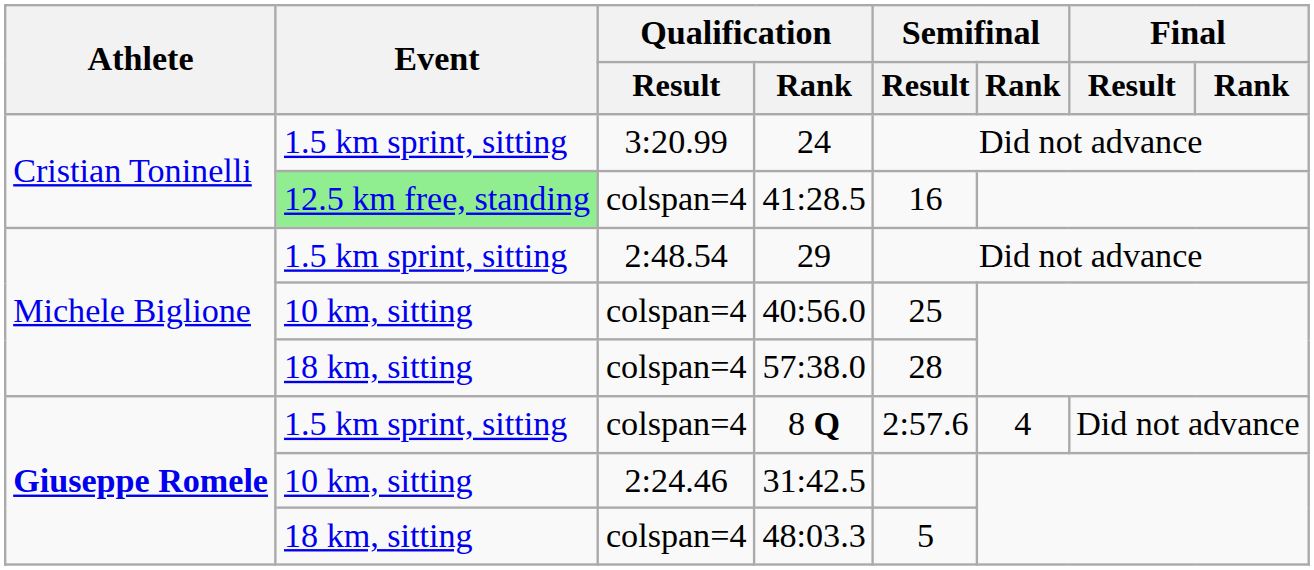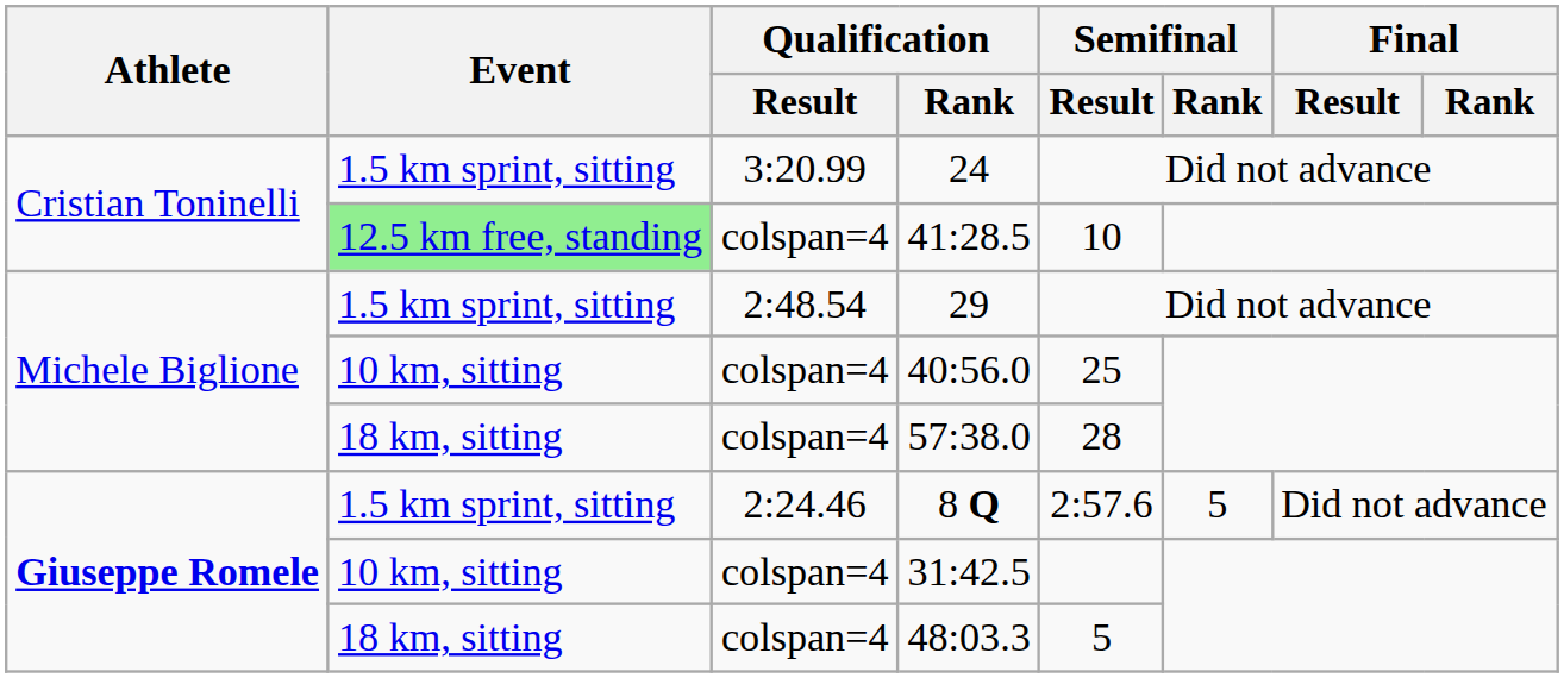41:28.5 | Semifinal / Result: 16 -> 10
8 Q | Qualification / Result: colspan=4 -> 2:24.46
8 Q | Semifinal / Rank: 4 -> 5
31:42.5 | Qualification / Result: 2:24.46 -> colspan=4
